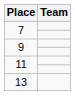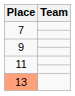row 8 | Place: no background -> lightsalmon background
